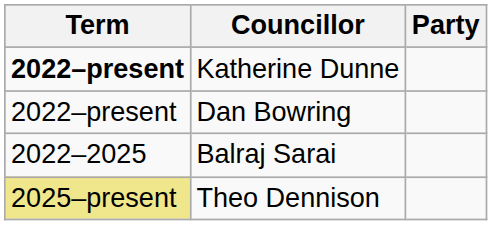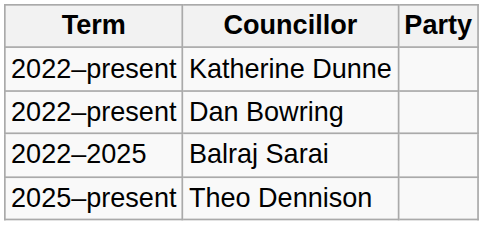Katherine Dunne | Term: bold -> normal
Theo Dennison | Term: khaki background -> no background
